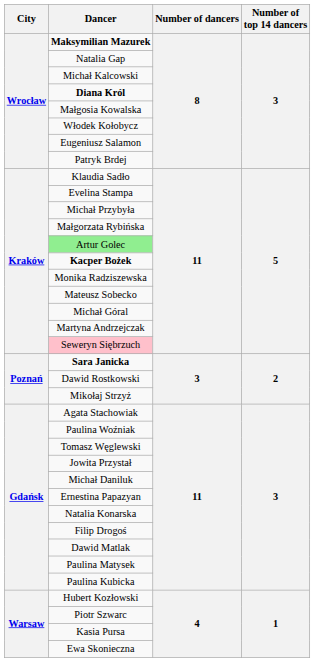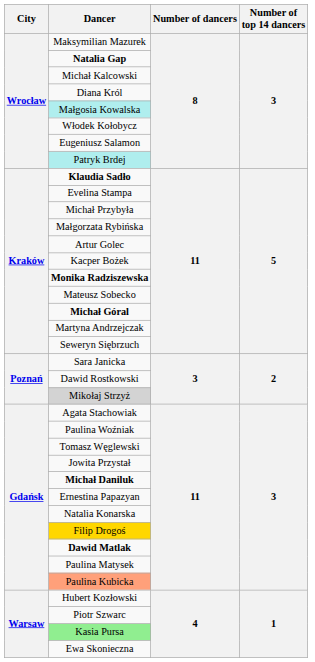Maksymilian Mazurek | Dancer: bold -> normal
Natalia Gap | Dancer: normal -> bold
Diana Król | Dancer: bold -> normal
Małgosia Kowalska | Dancer: no background -> paleturquoise background
Patryk Brdej | Dancer: no background -> paleturquoise background
Klaudia Sadło | Dancer: normal -> bold
Artur Golec | Dancer: lightgreen background -> no background
Kacper Bożek | Dancer: bold -> normal
Monika Radziszewska | Dancer: normal -> bold
Michał Góral | Dancer: normal -> bold
Seweryn Siębrzuch | Dancer: pink background -> no background
Sara Janicka | Dancer: bold -> normal
Mikołaj Strzyż | Dancer: no background -> lightgrey background
Michał Daniluk | Dancer: normal -> bold
Filip Drogoś | Dancer: no background -> gold background
Dawid Matlak | Dancer: normal -> bold
Paulina Kubicka | Dancer: no background -> lightsalmon background
Kasia Pursa | Dancer: no background -> lightgreen background
